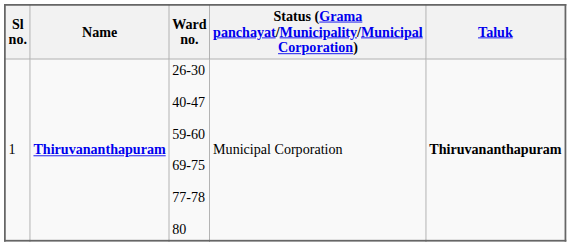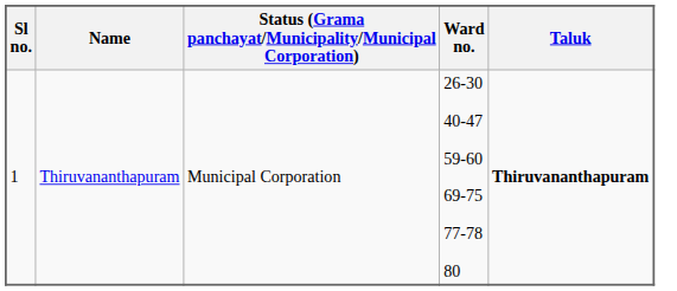columns swapped: Ward no. <-> Status (Grama panchayat/Municipality/Municipal Corporation)
row 2 | Name: bold -> normal
